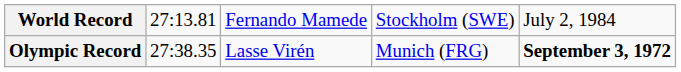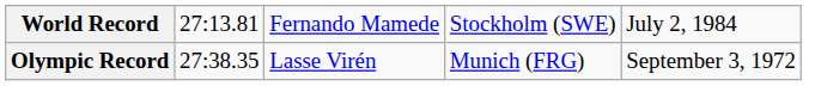Olympic Record | column 5: bold -> normal
